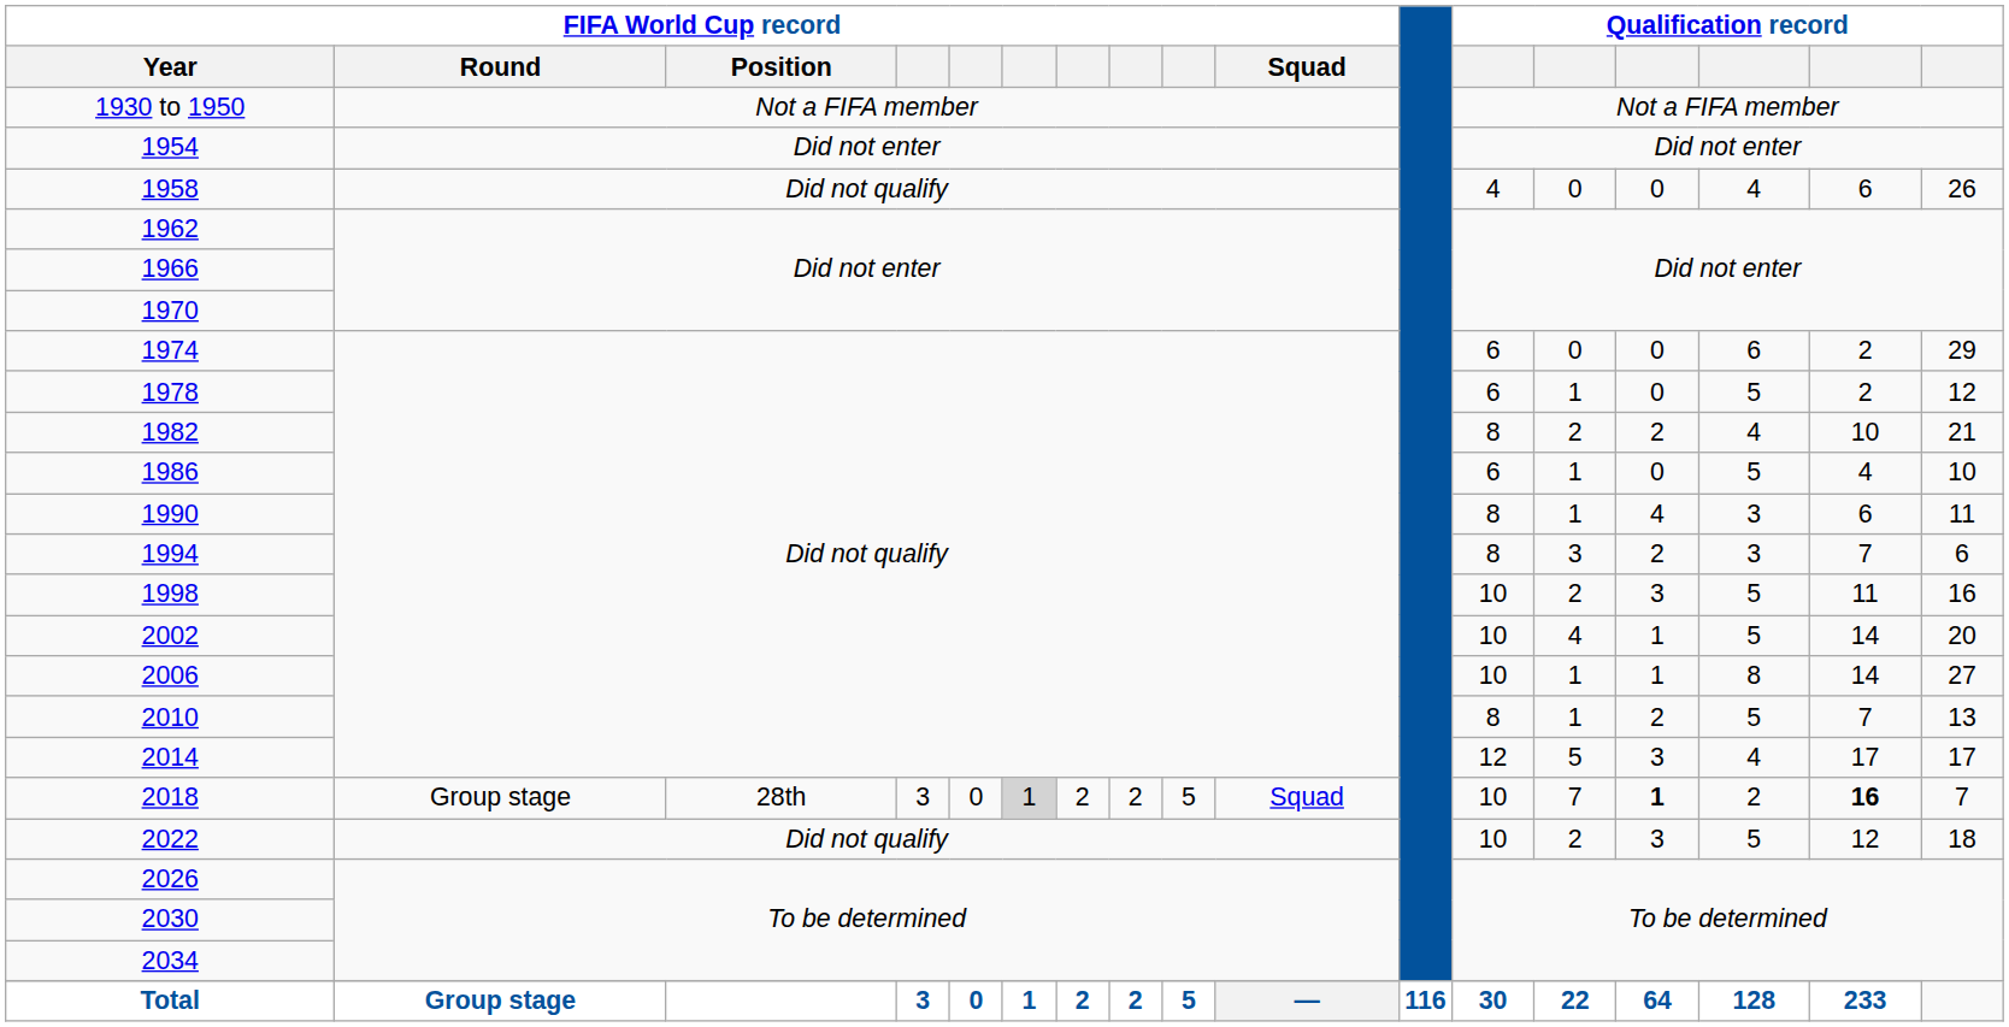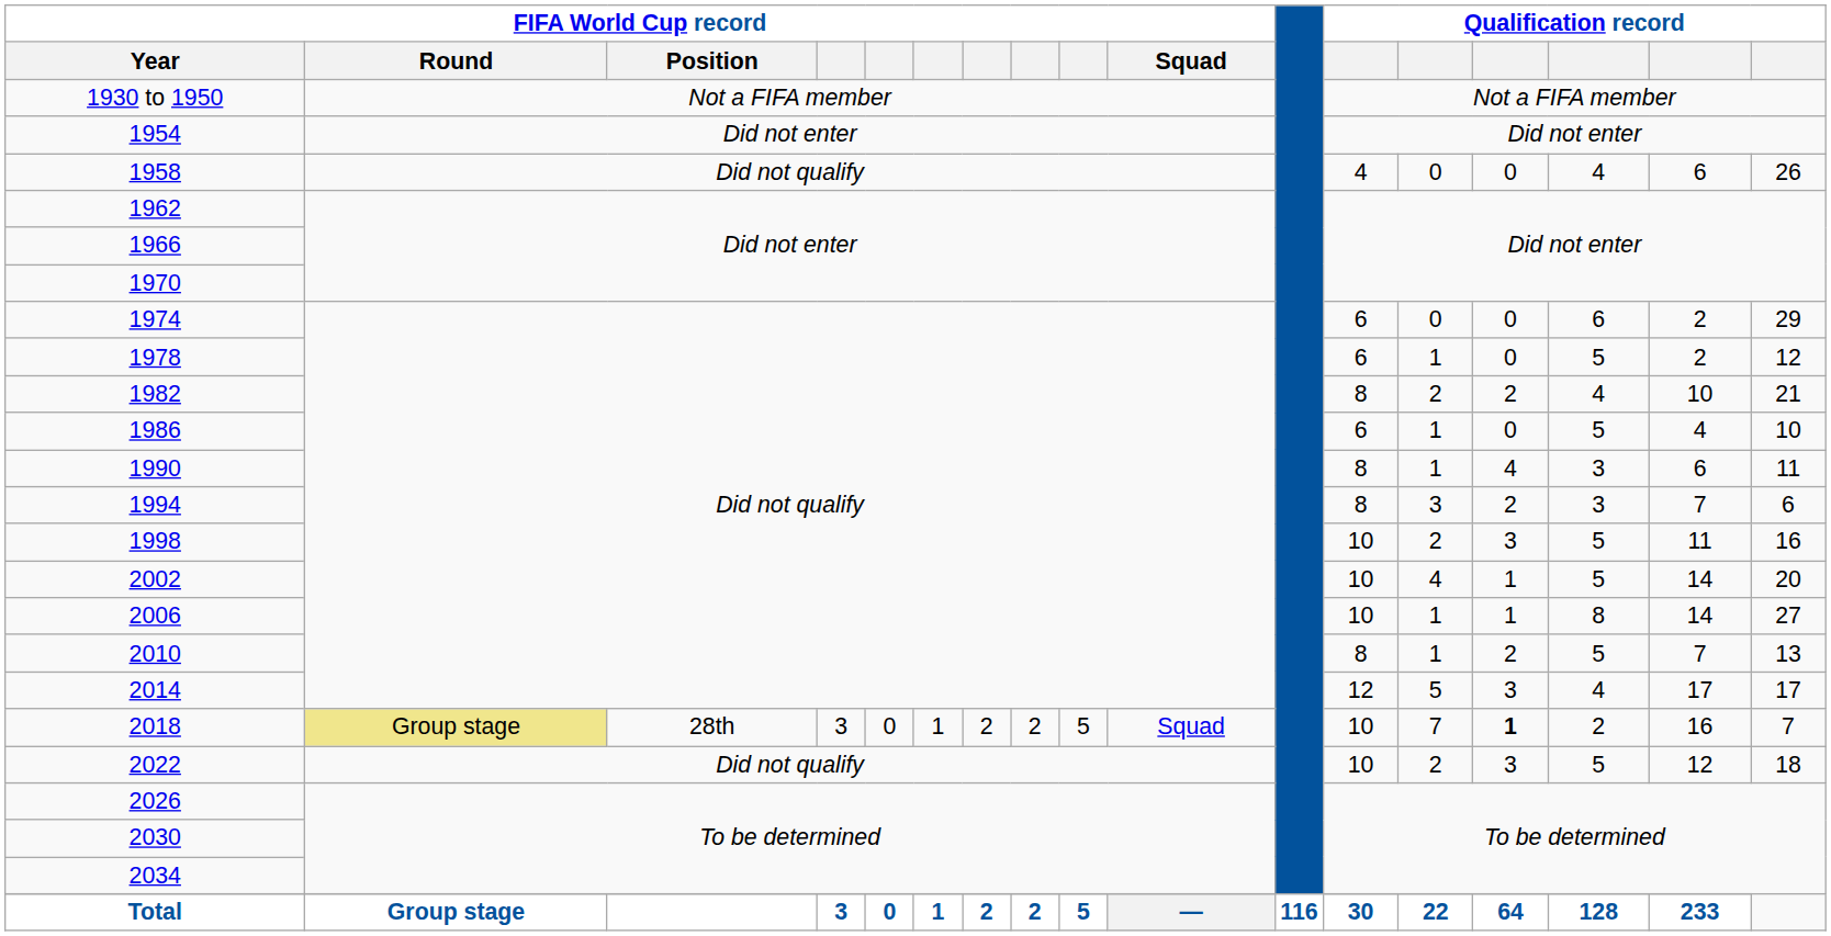2018 | FIFA World Cup record / Round: no background -> khaki background
2018 | column 6: lightgrey background -> no background
2018 | column 16: bold -> normal
